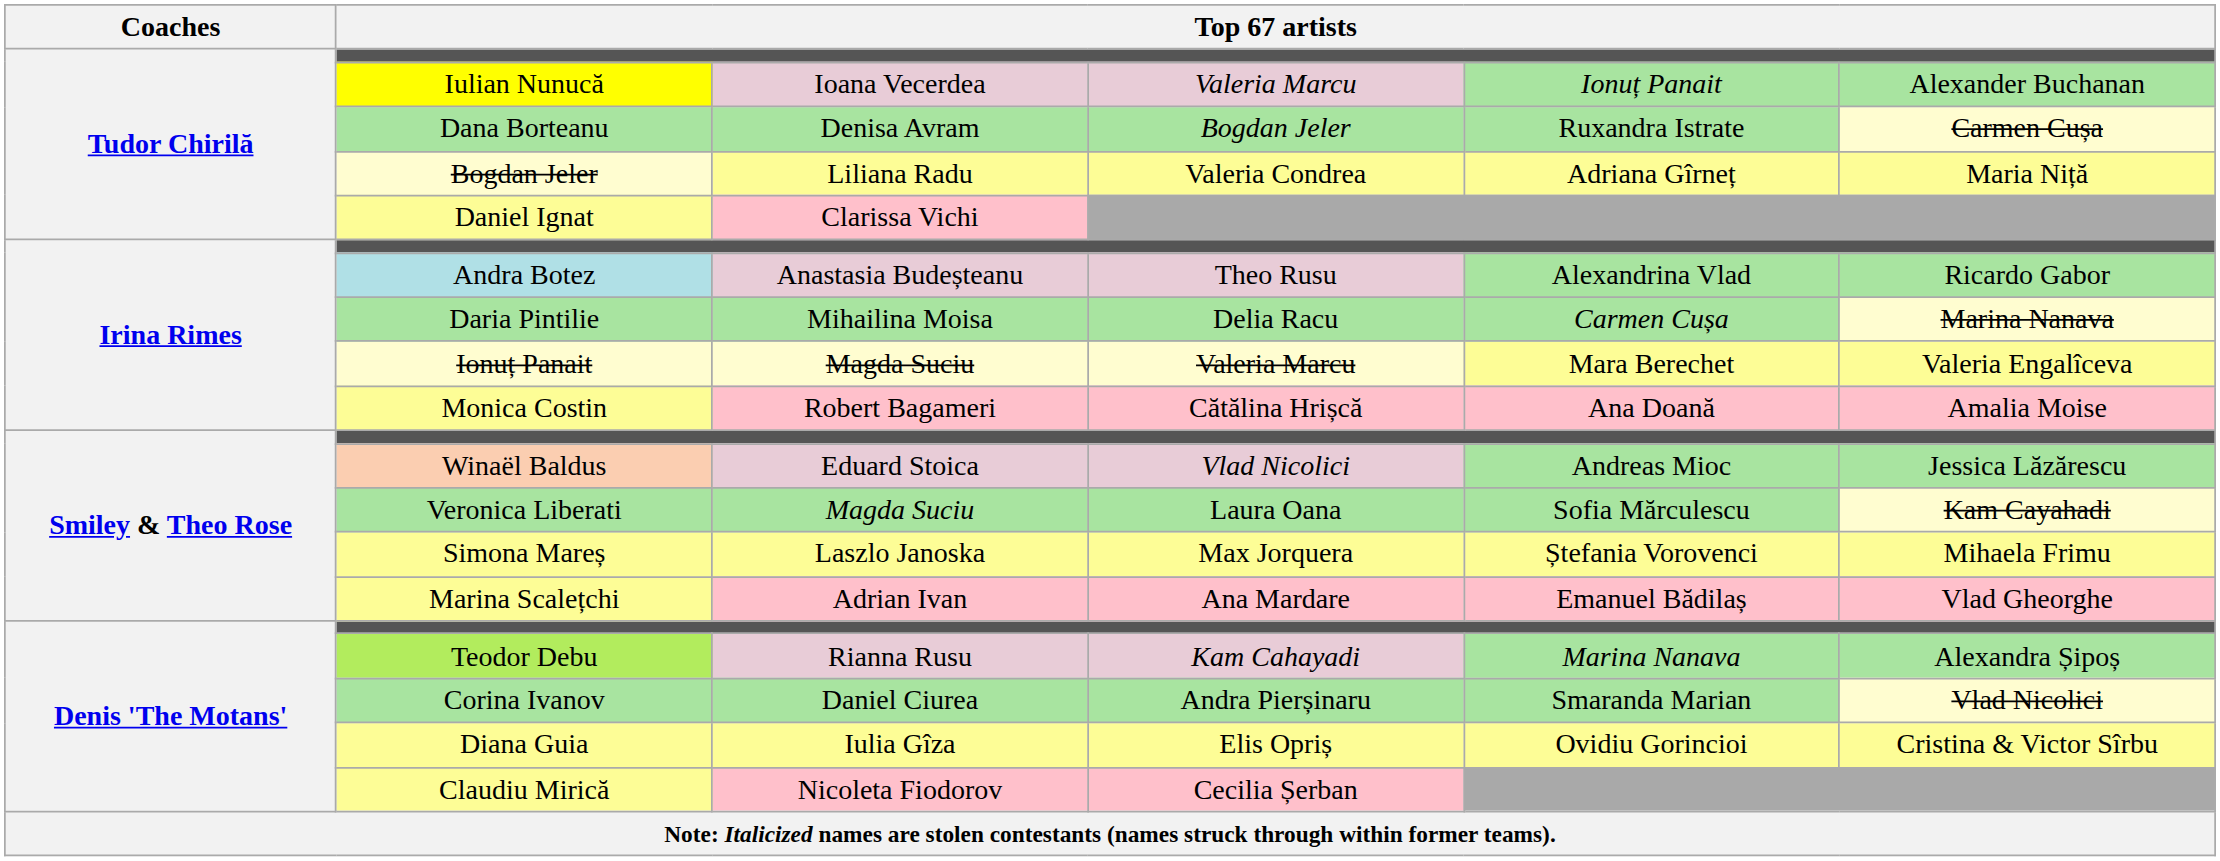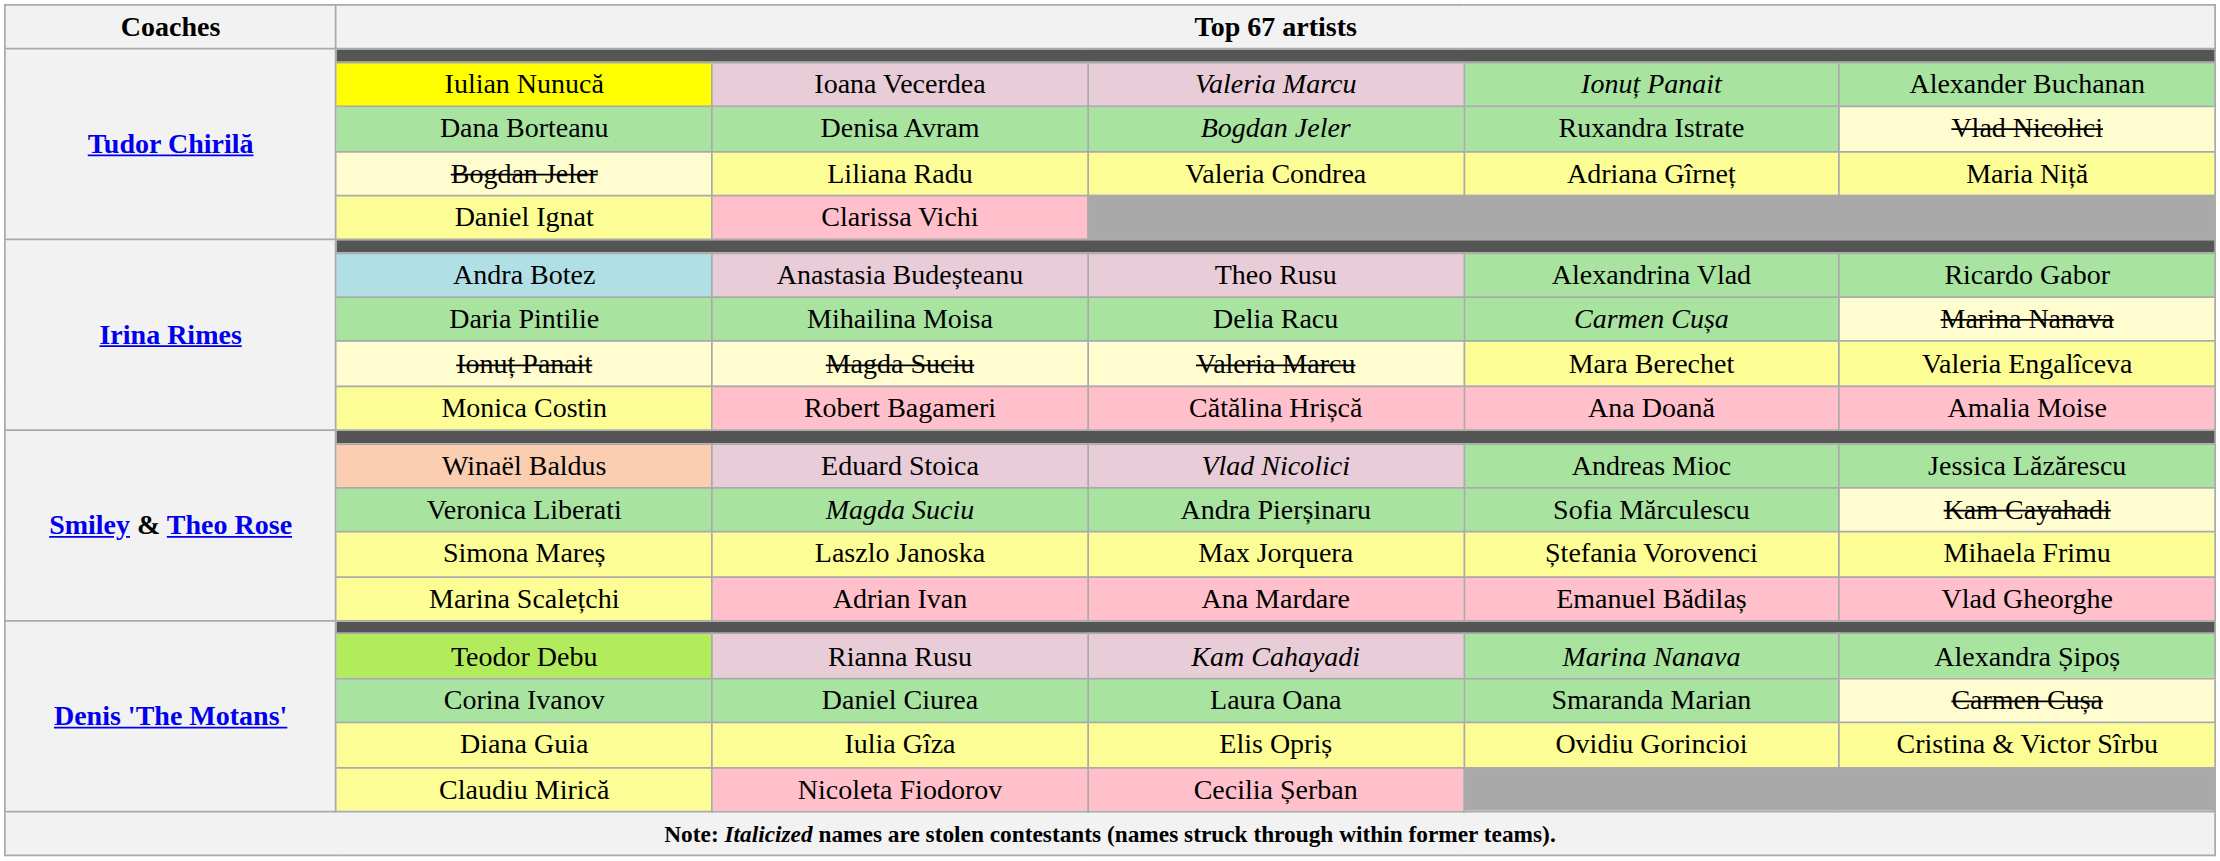Dana Borteanu | column 6: Carmen Cușa -> Vlad Nicolici
Veronica Liberati | column 4: Laura Oana -> Andra Pierșinaru
Corina Ivanov | column 4: Andra Pierșinaru -> Laura Oana
Corina Ivanov | column 6: Vlad Nicolici -> Carmen Cușa
